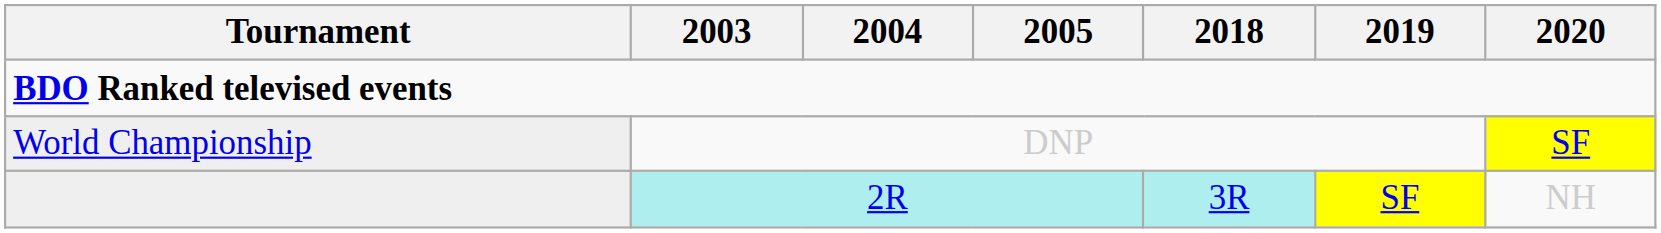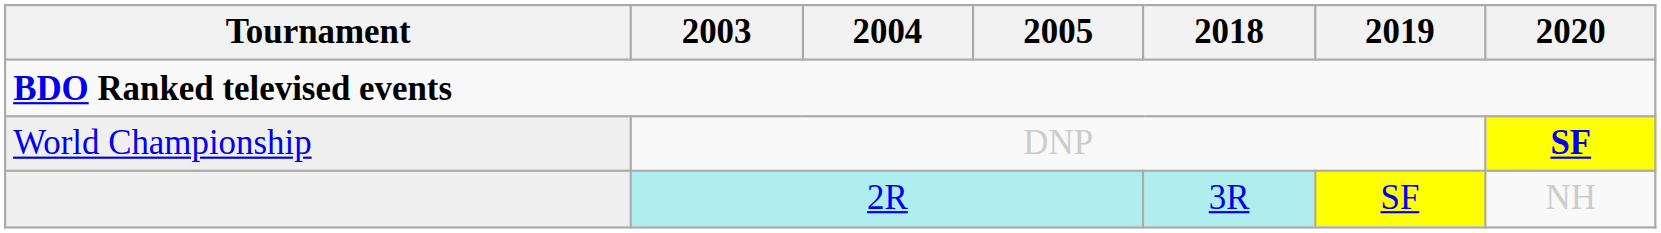World Championship | 2020: normal -> bold
